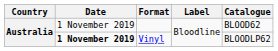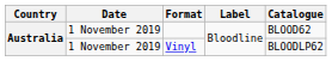Vinyl | Date: bold -> normal
